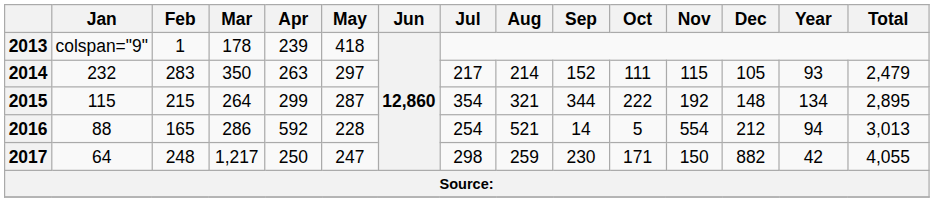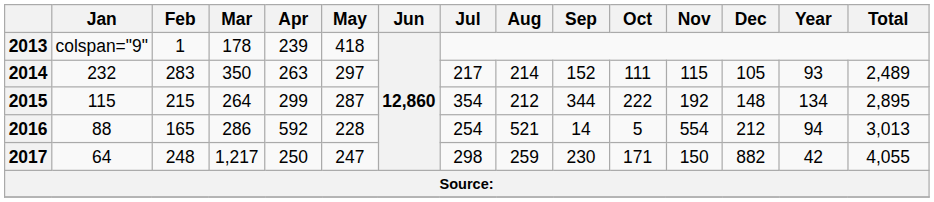2014 | Total: 2,479 -> 2,489
2015 | Aug: 321 -> 212
